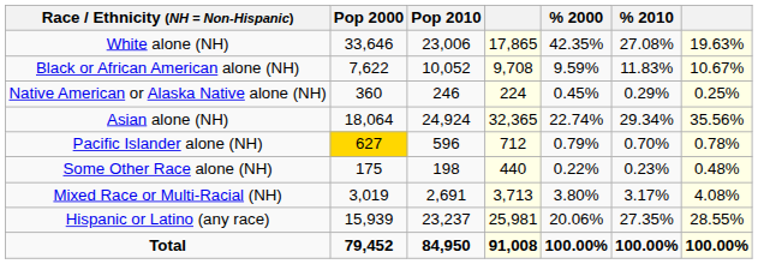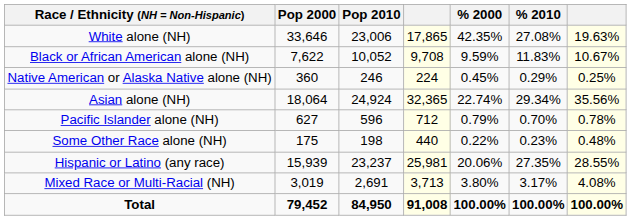Pacific Islander alone (NH) | Pop 2000: gold background -> no background
rows swapped: Mixed Race or Multi-Racial (NH) <-> Hispanic or Latino (any race)
